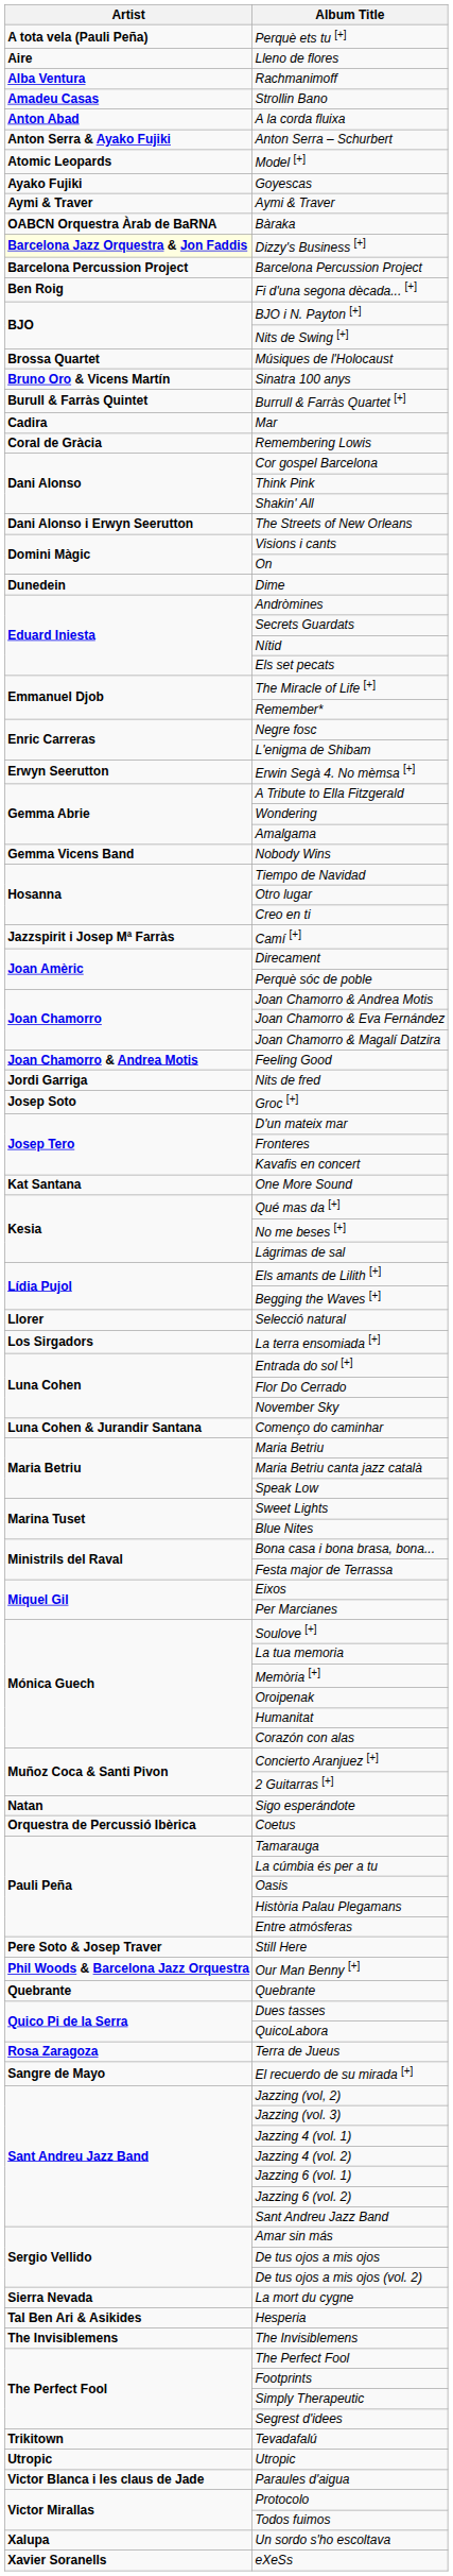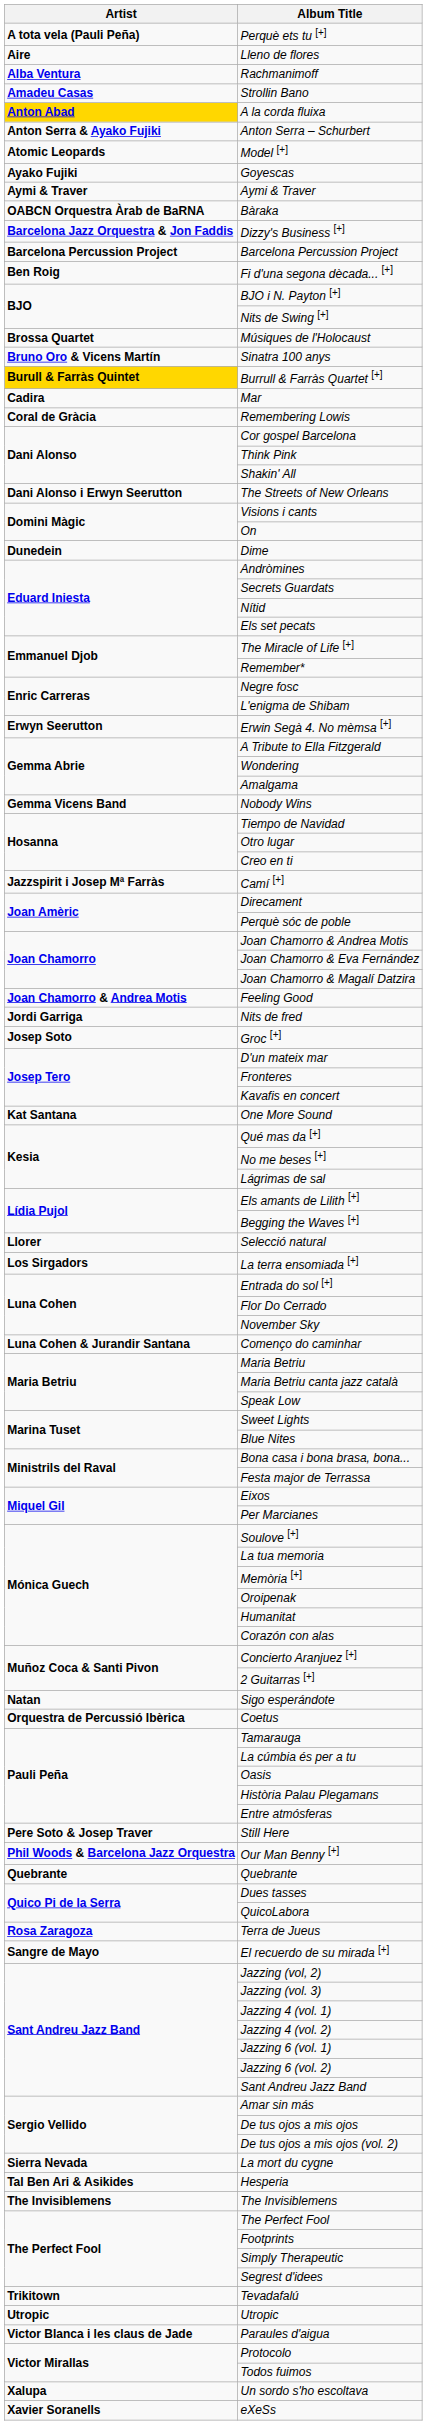A la corda fluixa | Artist: no background -> gold background
Dizzy's Business [+] | Artist: lightyellow background -> no background
Burrull & Farràs Quartet [+] | Artist: no background -> gold background
